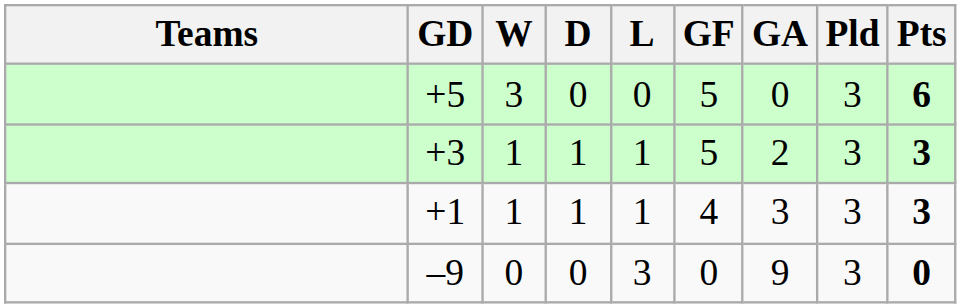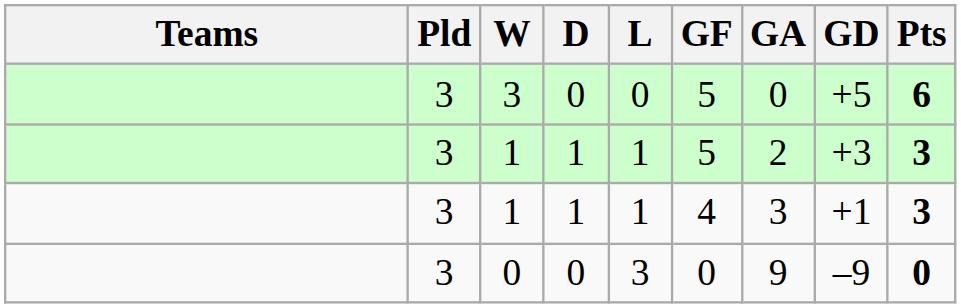columns swapped: Pld <-> GD
